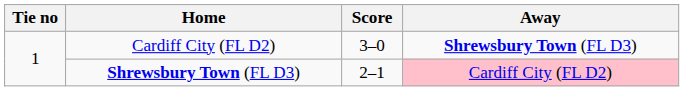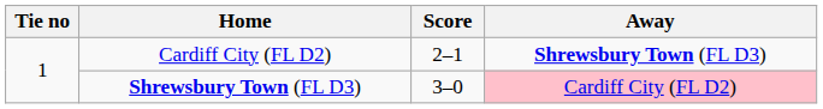row 2 | Score: 3–0 -> 2–1
row 3 | Score: 2–1 -> 3–0
